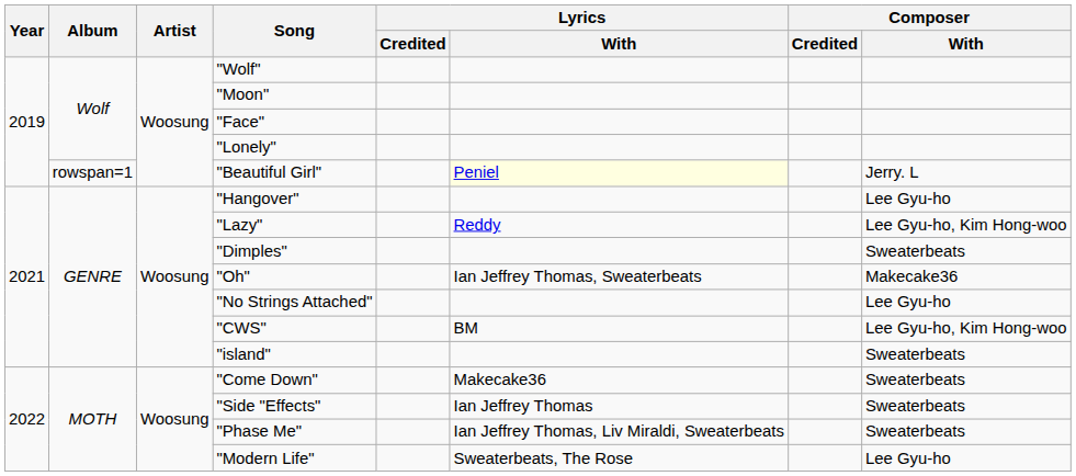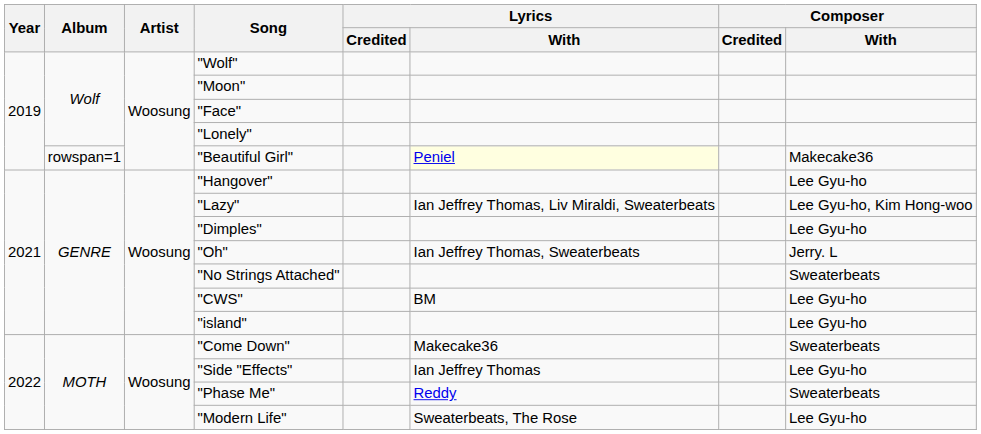"Beautiful Girl" | Composer / With: Jerry. L -> Makecake36
"Lazy" | Lyrics / With: Reddy -> Ian Jeffrey Thomas, Liv Miraldi, Sweaterbeats
"Dimples" | Composer / With: Sweaterbeats -> Lee Gyu-ho
"Oh" | Composer / With: Makecake36 -> Jerry. L
"No Strings Attached" | Composer / With: Lee Gyu-ho -> Sweaterbeats
"CWS" | Composer / With: Lee Gyu-ho, Kim Hong-woo -> Lee Gyu-ho
"island" | Composer / With: Sweaterbeats -> Lee Gyu-ho
"Side "Effects" | Composer / With: Sweaterbeats -> Lee Gyu-ho
"Phase Me" | Lyrics / With: Ian Jeffrey Thomas, Liv Miraldi, Sweaterbeats -> Reddy
